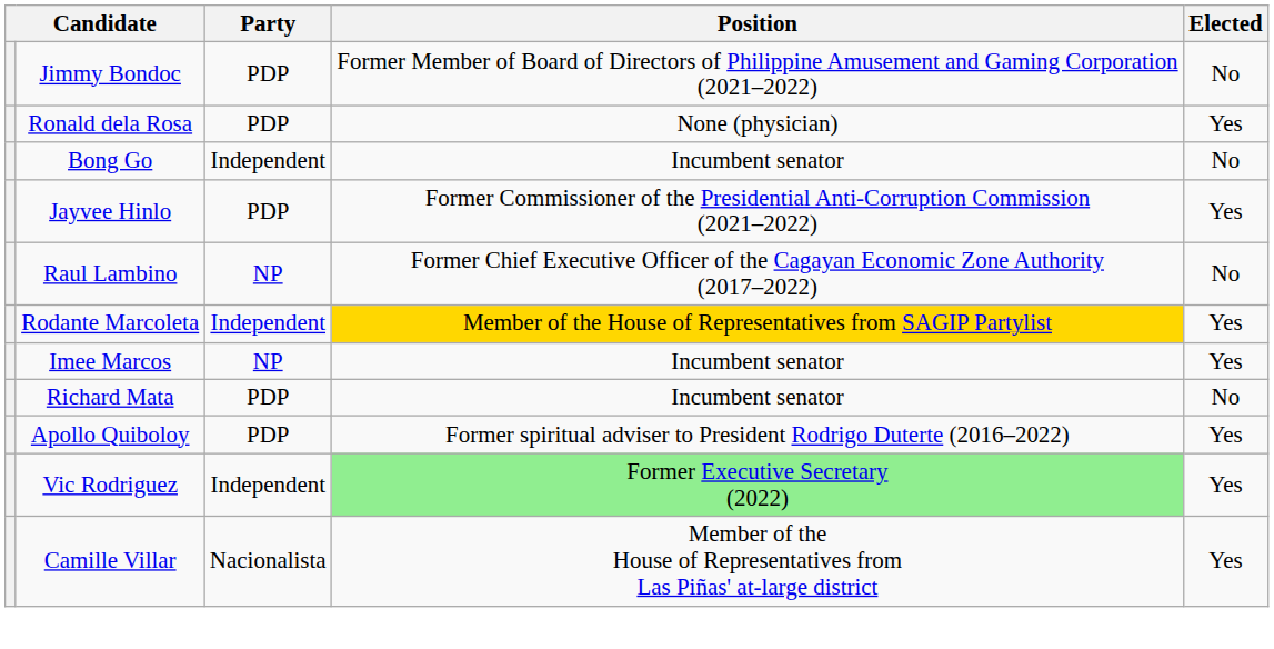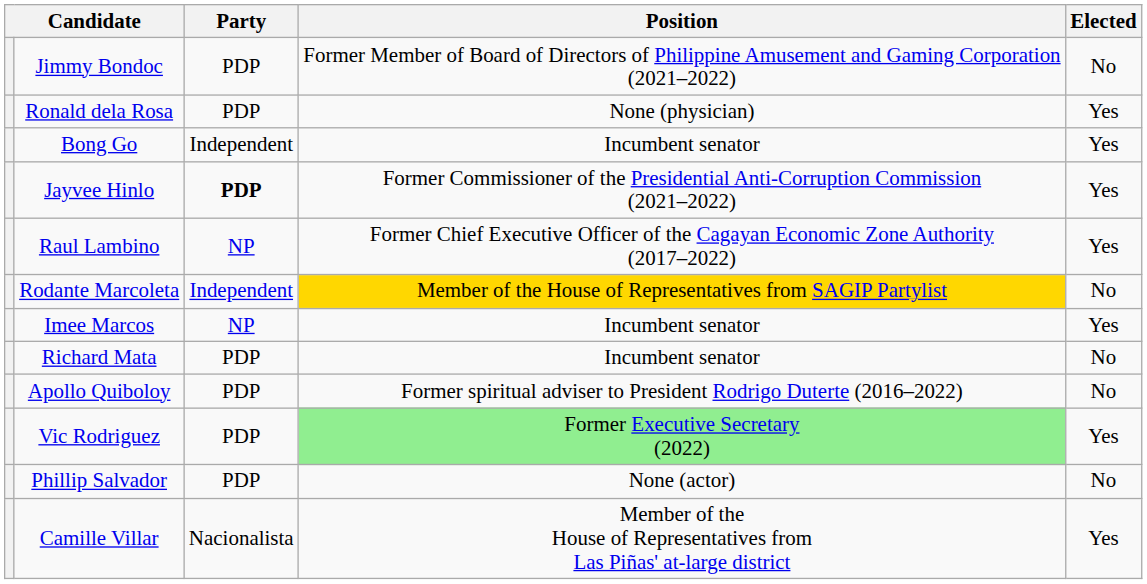Bong Go | Elected: No -> Yes
Jayvee Hinlo | Party: normal -> bold
Raul Lambino | Elected: No -> Yes
Rodante Marcoleta | Elected: Yes -> No
Apollo Quiboloy | Elected: Yes -> No
Vic Rodriguez | Party: Independent -> PDP
+ row: Phillip Salvador | PDP | None (actor) | No
